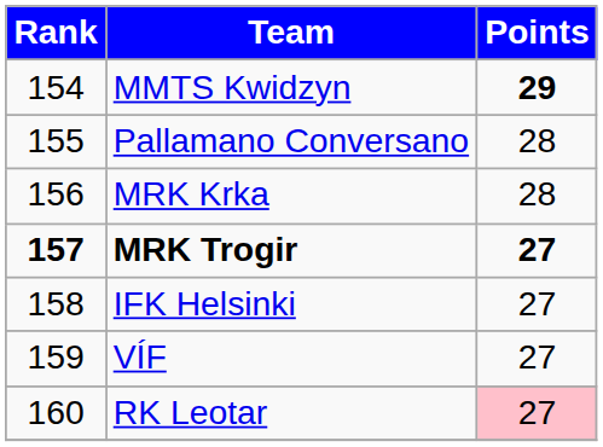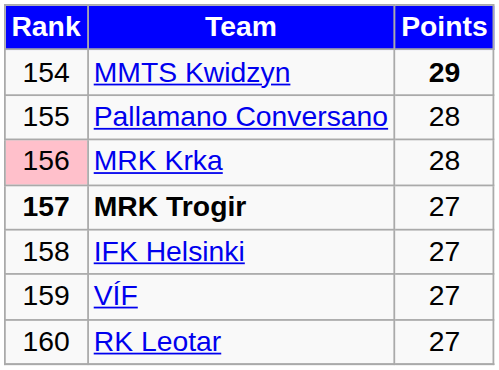MRK Krka | Rank: no background -> pink background
MRK Trogir | Points: bold -> normal
RK Leotar | Points: pink background -> no background
